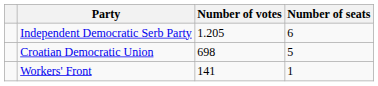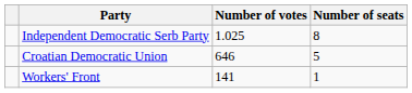Independent Democratic Serb Party | Number of votes: 1.205 -> 1.025
Independent Democratic Serb Party | Number of seats: 6 -> 8
Croatian Democratic Union | Number of votes: 698 -> 646
